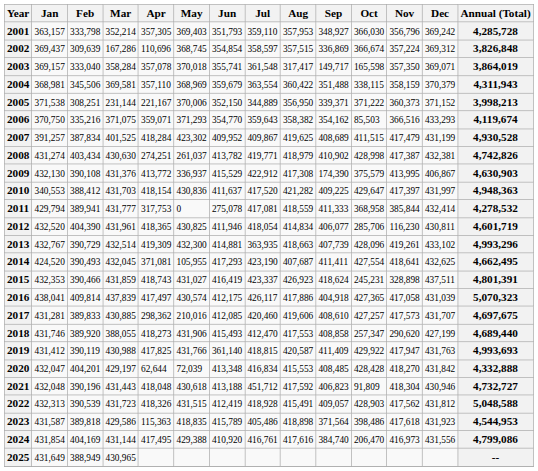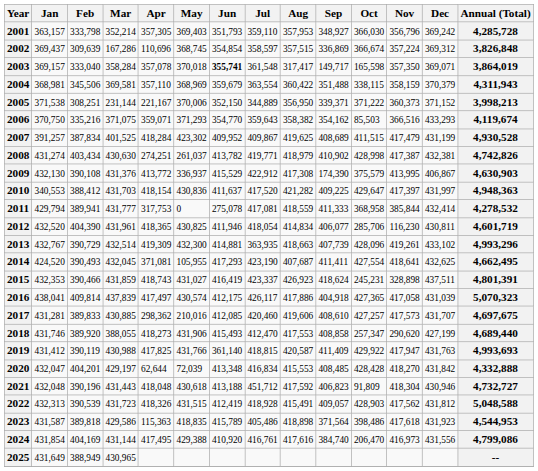2003 | Jun: normal -> bold
